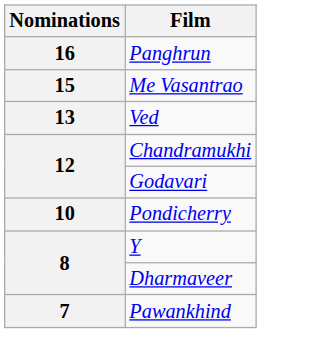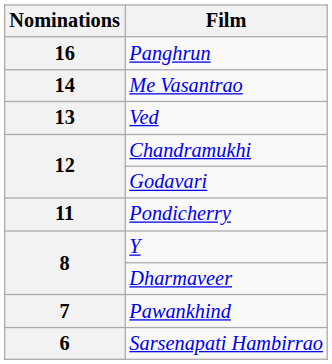Me Vasantrao | Nominations: 15 -> 14
Pondicherry | Nominations: 10 -> 11
+ row: 6 | Sarsenapati Hambirrao
